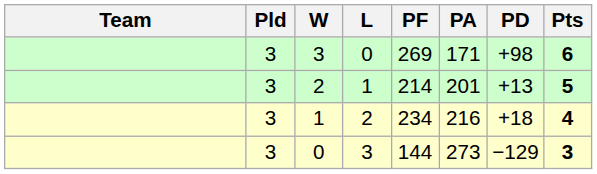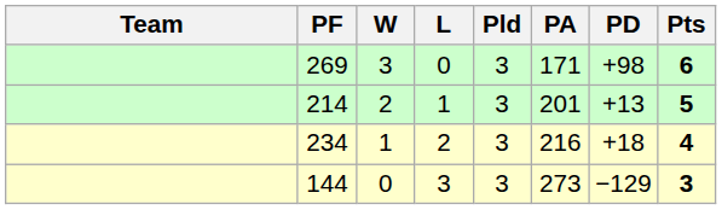columns swapped: Pld <-> PF
